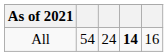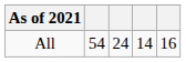row 2 | column 4: bold -> normal
